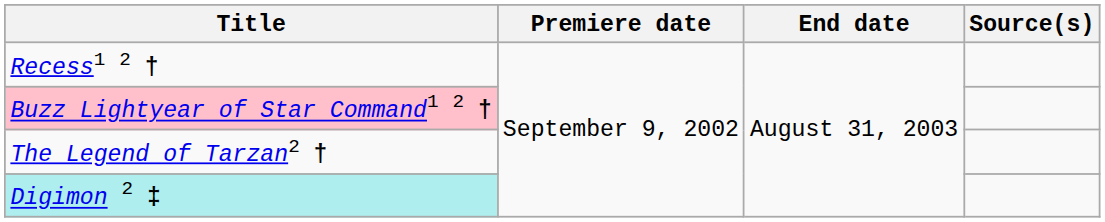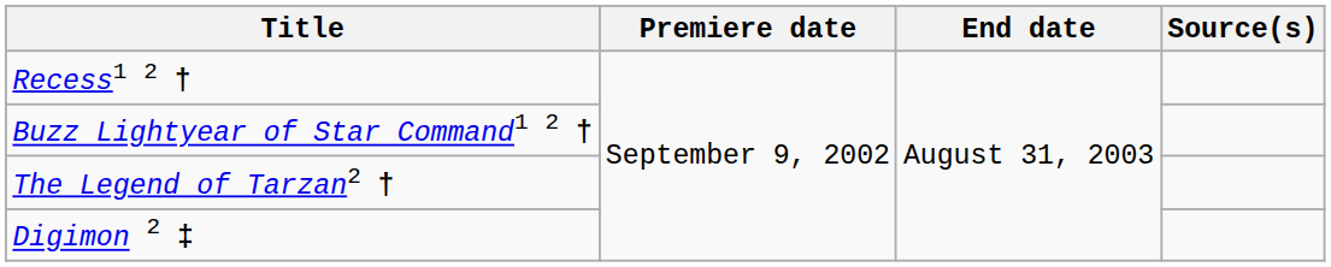Buzz Lightyear of Star Command1 2 † | Title: pink background -> no background
Digimon 2 ‡ | Title: paleturquoise background -> no background
